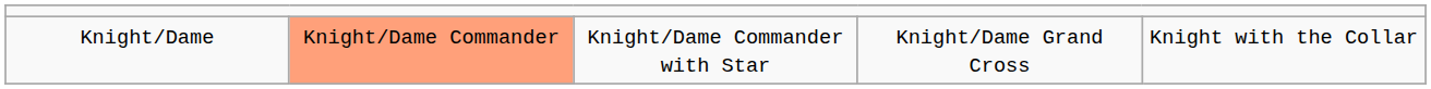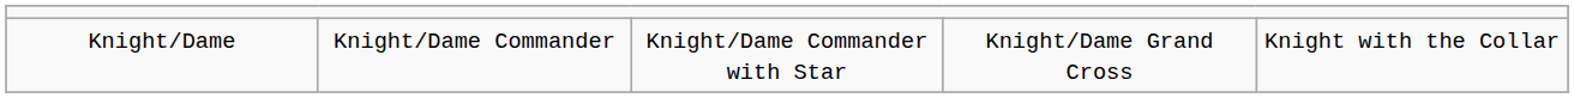Knight/Dame | column 2: lightsalmon background -> no background
